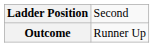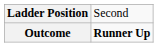Outcome | column 2: normal -> bold
